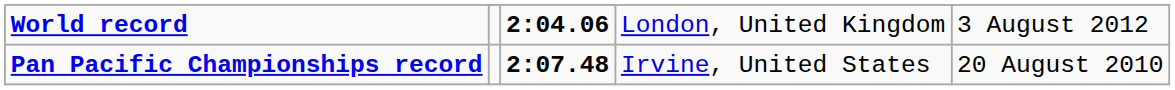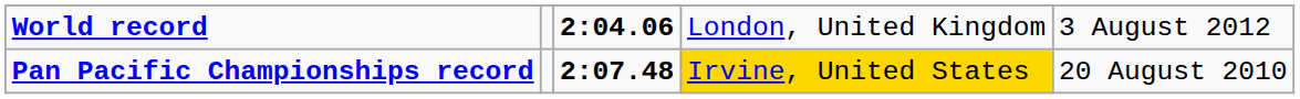Pan Pacific Championships record | column 4: no background -> gold background
